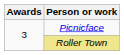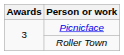Roller Town | Person or work: khaki background -> no background
